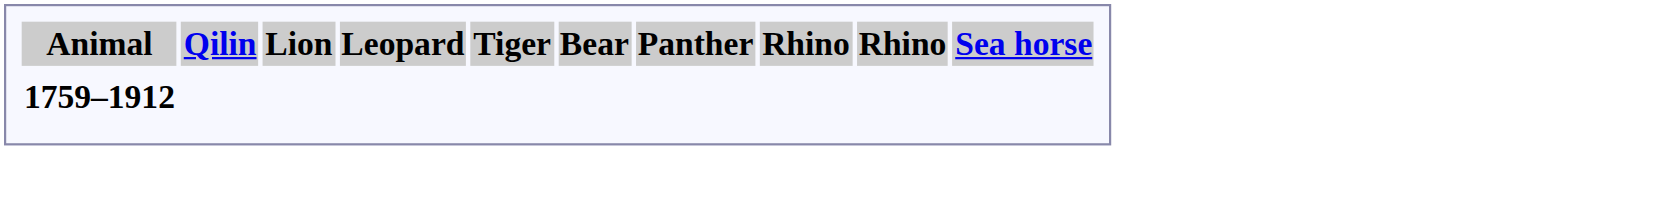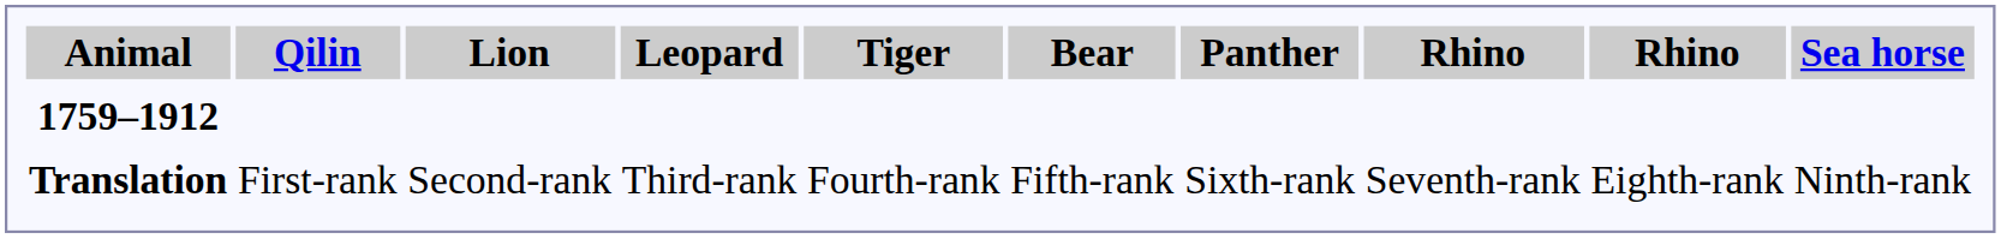+ row: Translation | First-rank | Second-rank | Third-rank | Fourth-rank | Fifth-rank | Sixth-rank | Seventh-rank | Eighth-rank | Ninth-rank
